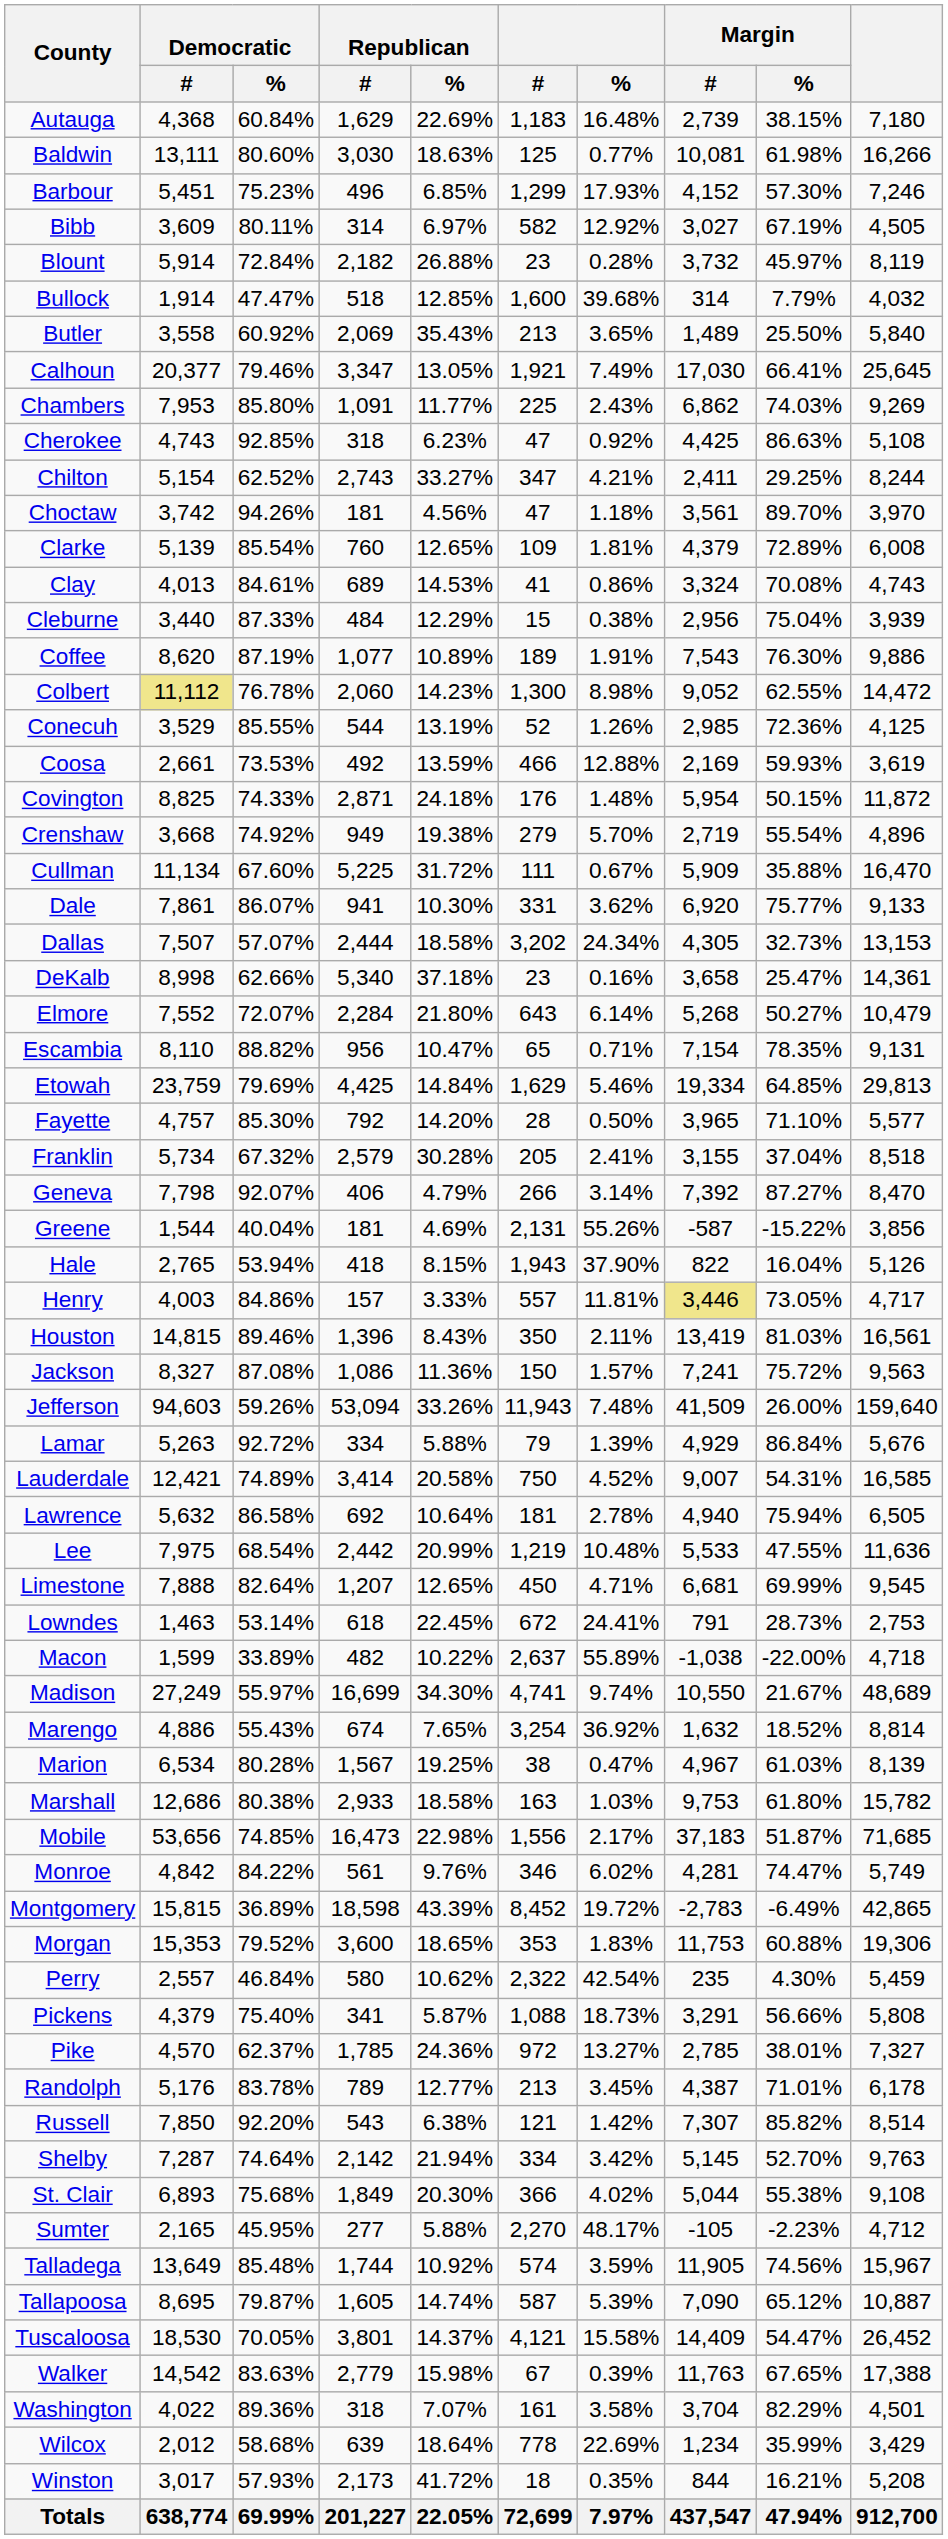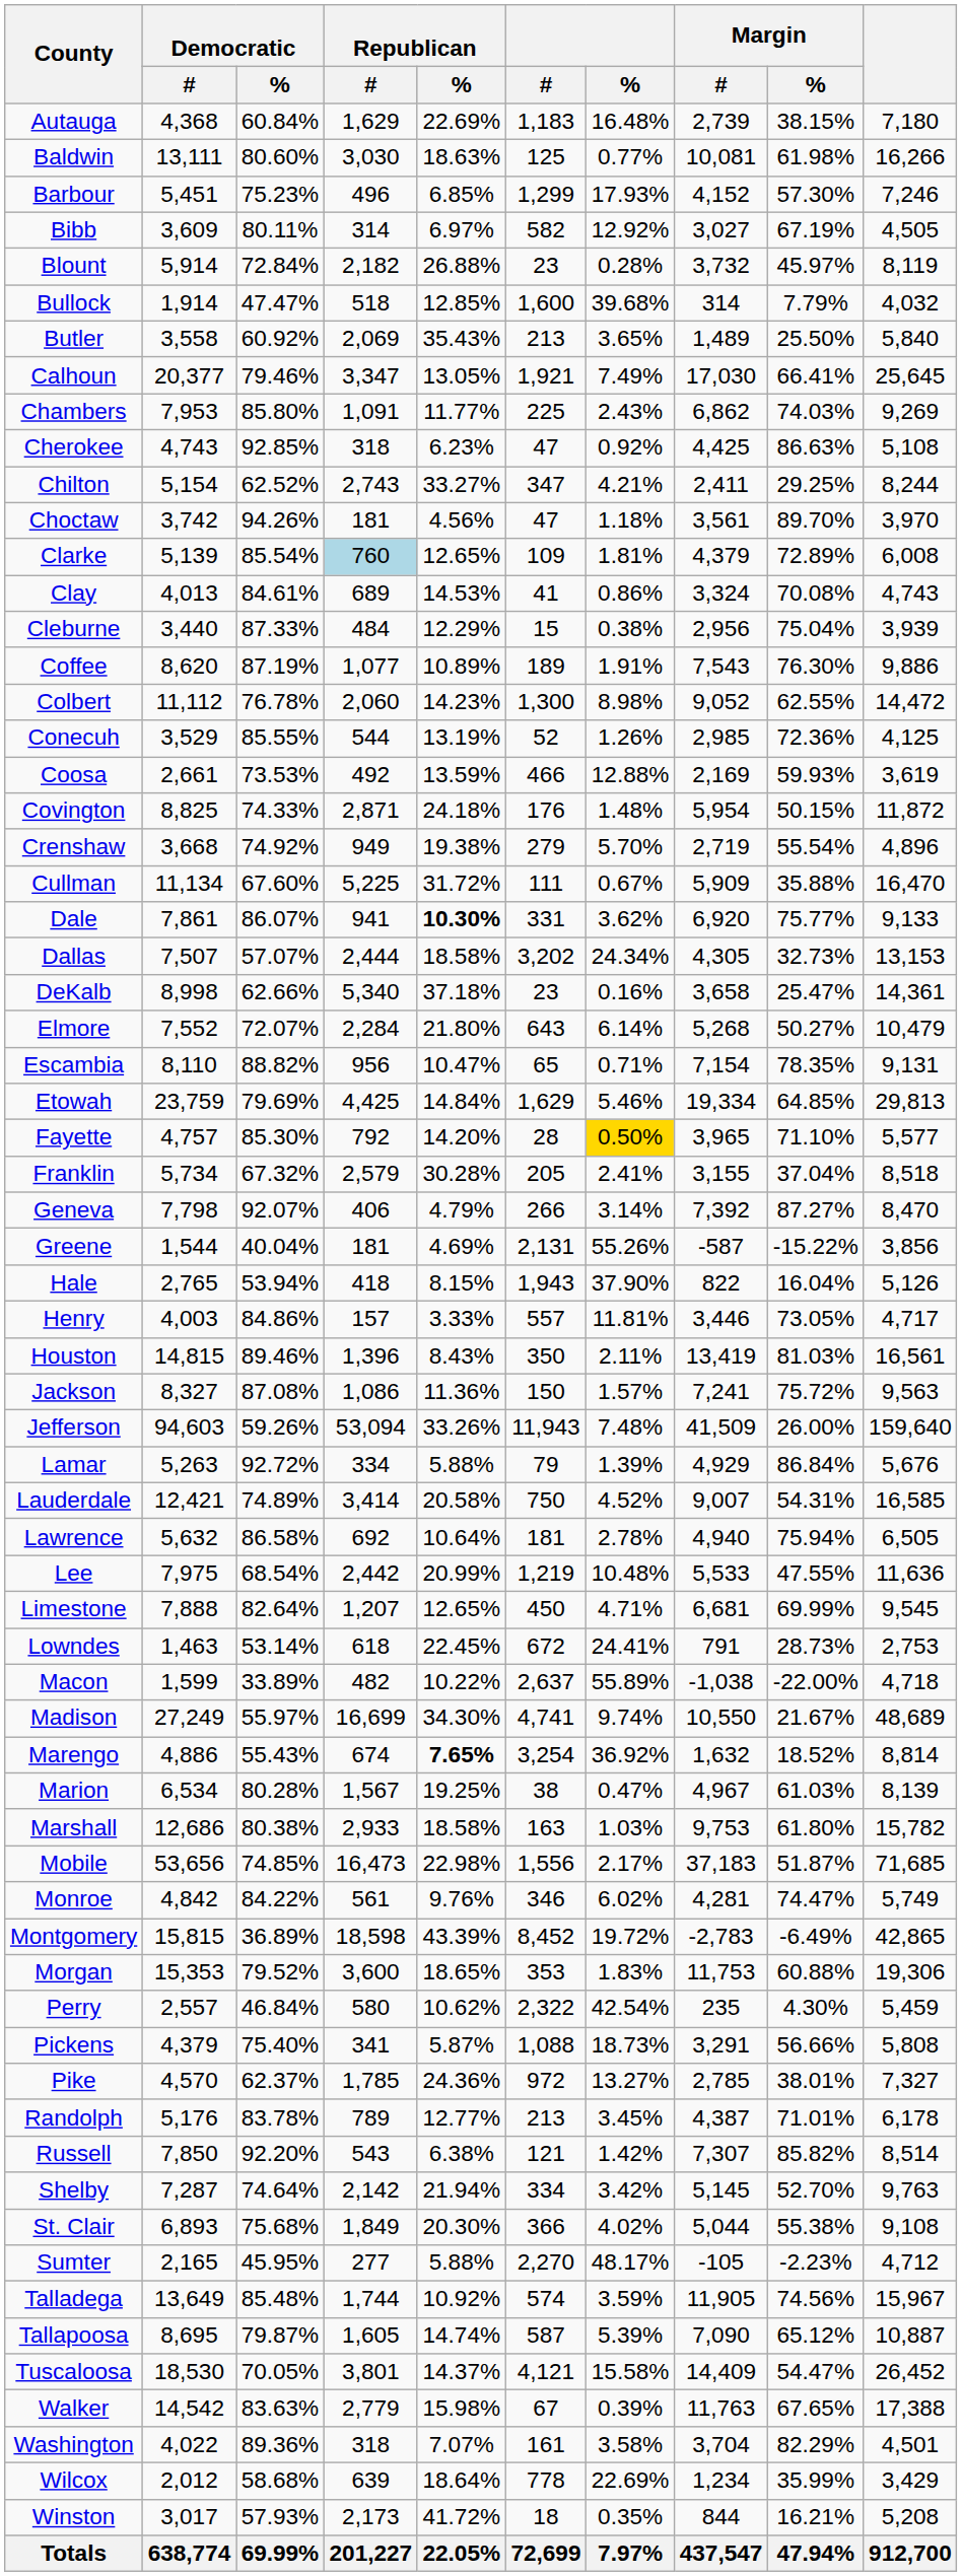Clarke | Republican / #: no background -> lightblue background
Colbert | Democratic / #: khaki background -> no background
Dale | Republican / %: normal -> bold
Fayette | %: no background -> gold background
Henry | Margin / #: khaki background -> no background
Marengo | Republican / %: normal -> bold
